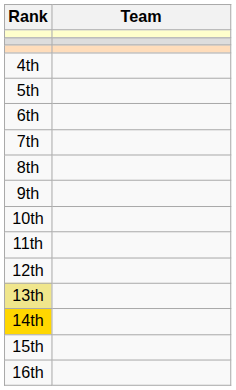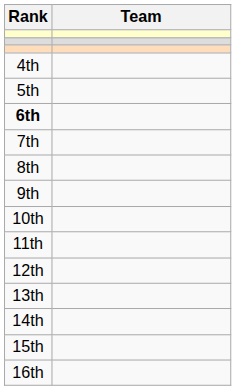row 7 | Rank: normal -> bold
row 14 | Rank: khaki background -> no background
row 15 | Rank: gold background -> no background
